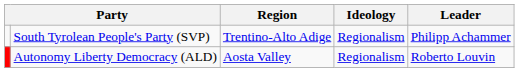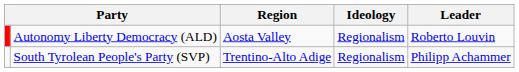rows swapped: South Tyrolean People's Party (SVP) <-> Autonomy Liberty Democracy (ALD)
